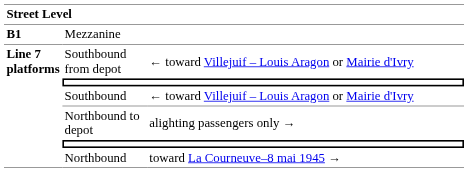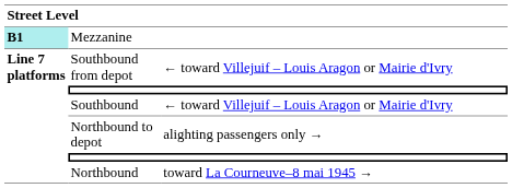Mezzanine | column 1: no background -> paleturquoise background
